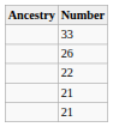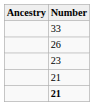row 4 | Number: 22 -> 23
row 6 | Number: normal -> bold
